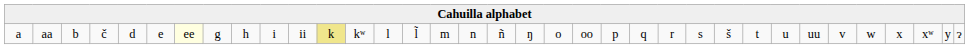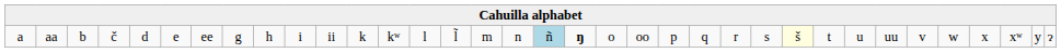aa | column 7: lightyellow background -> no background
aa | column 12: khaki background -> no background
aa | column 18: no background -> lightblue background
aa | column 19: normal -> bold
aa | column 26: no background -> lightyellow background
